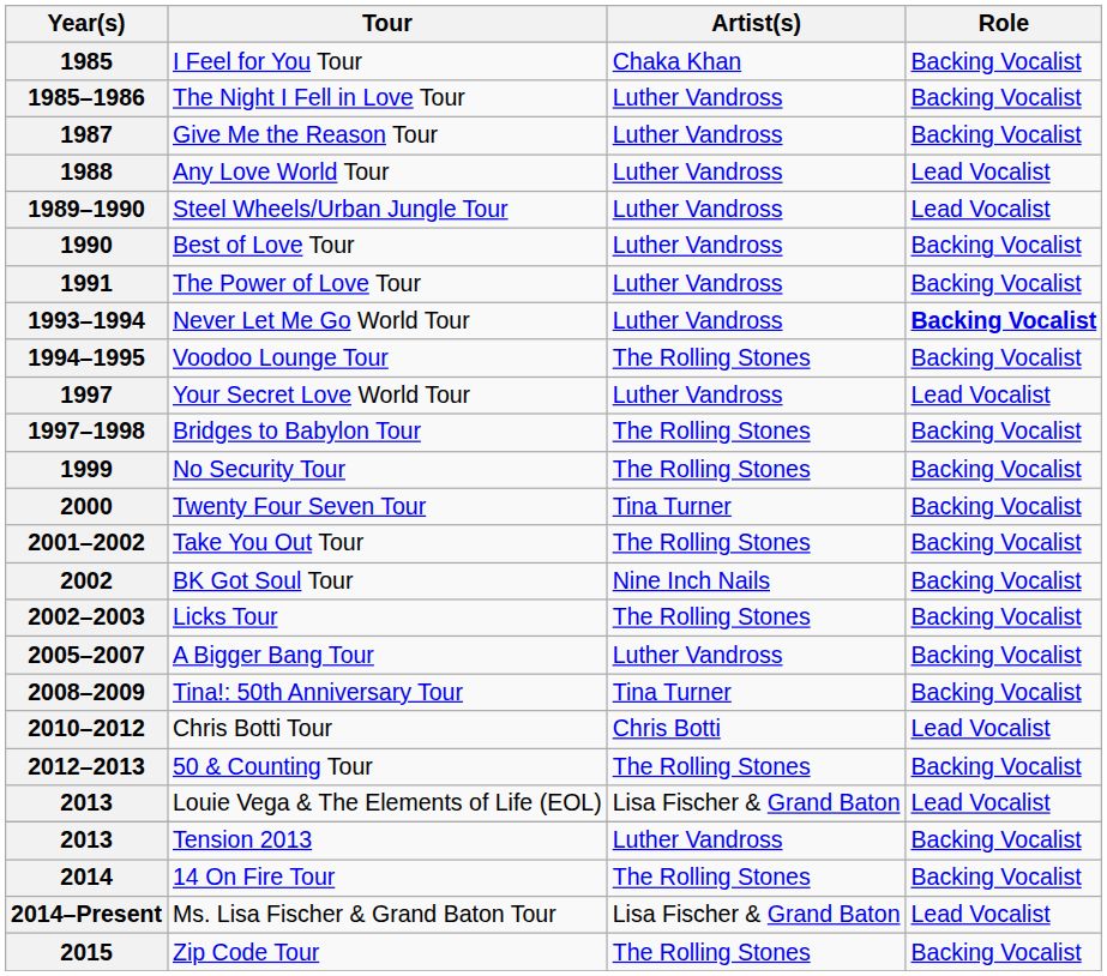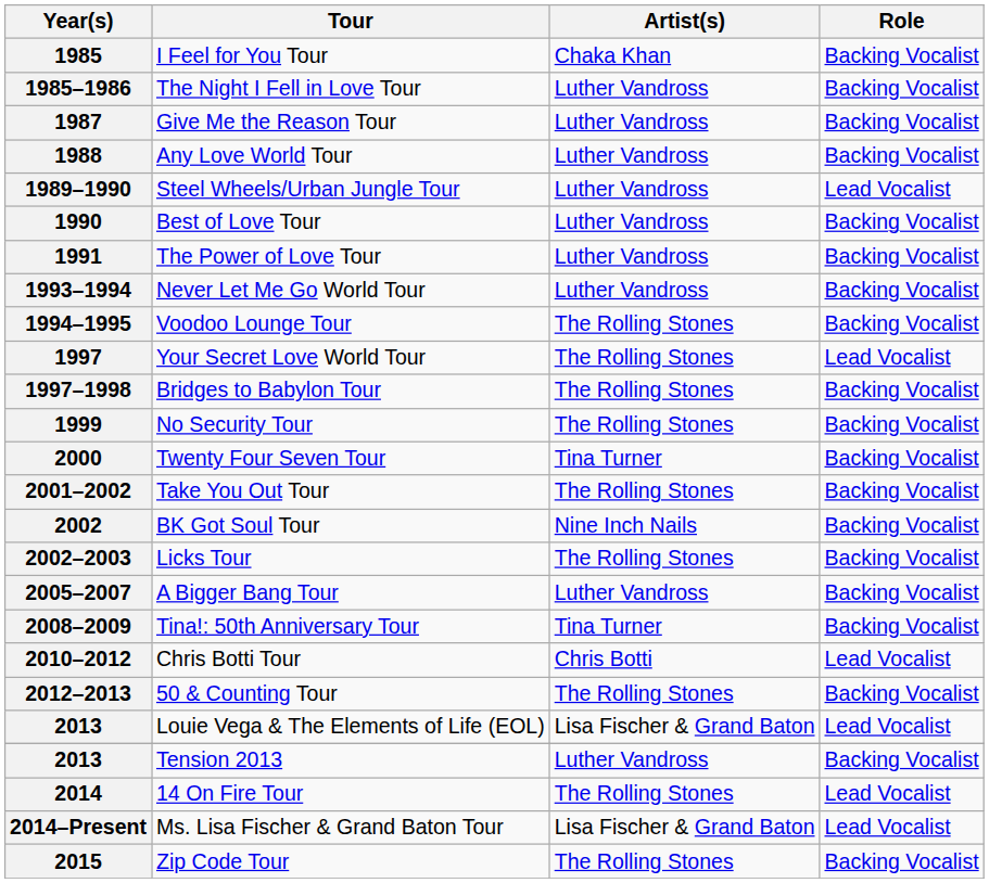1988 | Role: Lead Vocalist -> Backing Vocalist
1993–1994 | Role: bold -> normal
1997 | Artist(s): Luther Vandross -> The Rolling Stones
2014 | Role: Backing Vocalist -> Lead Vocalist
